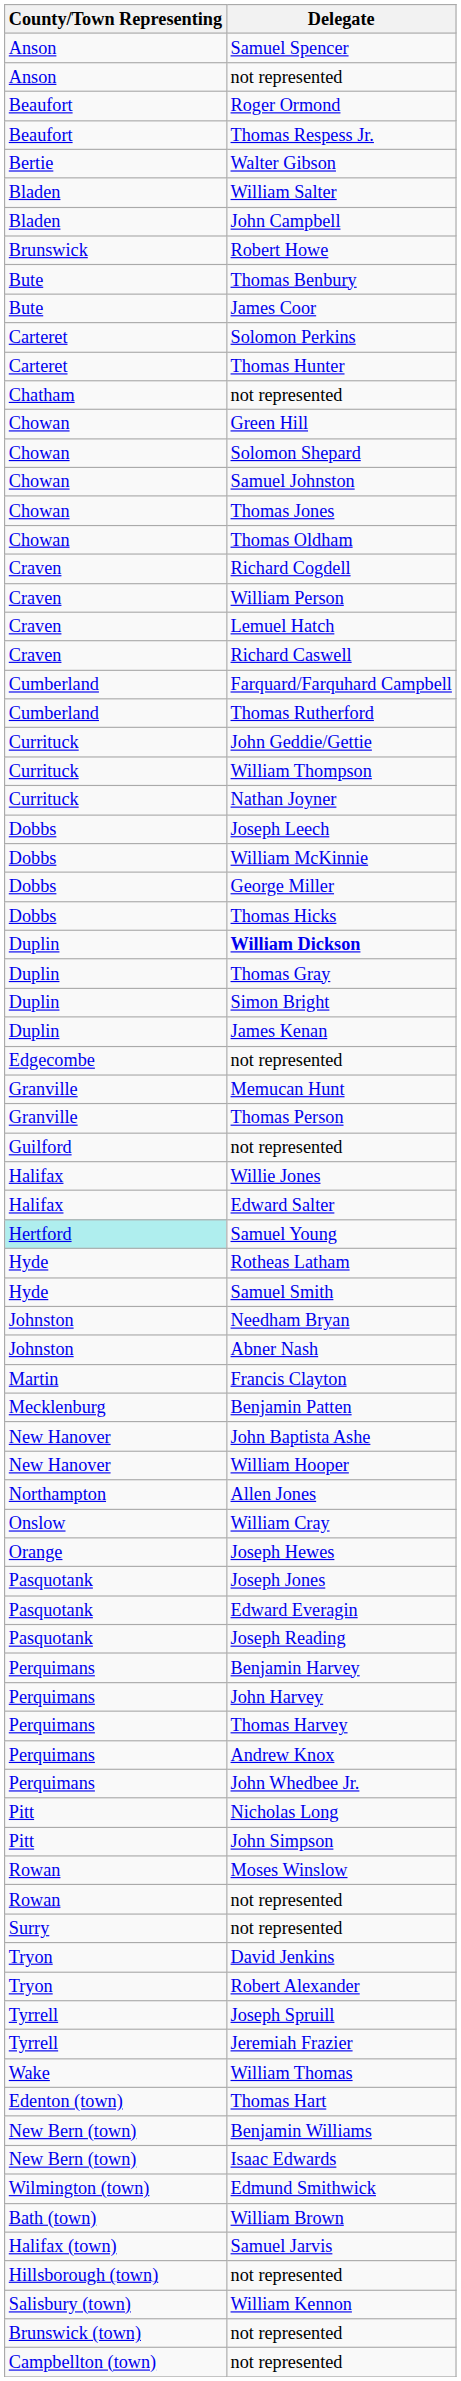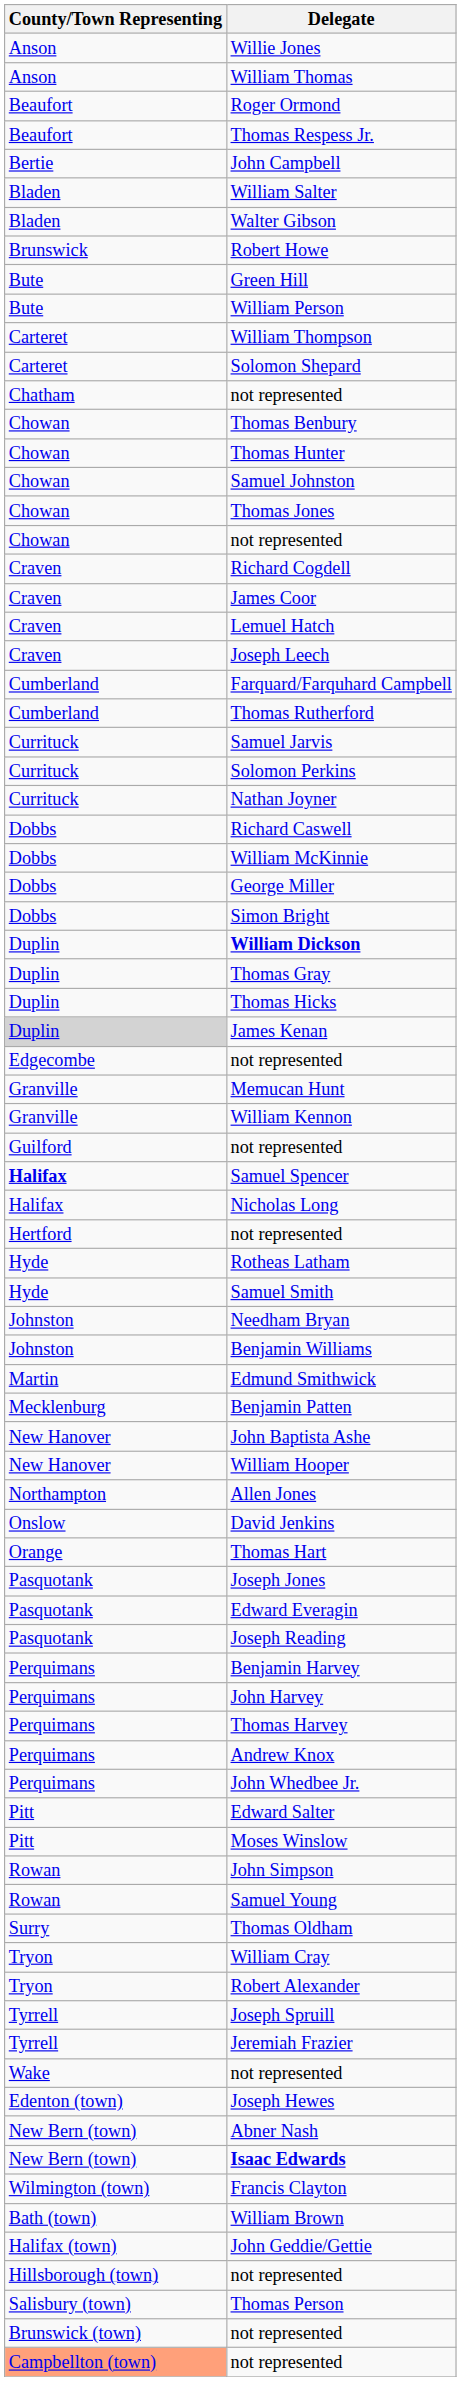row 2 | Delegate: Samuel Spencer -> Willie Jones
row 3 | Delegate: not represented -> William Thomas
row 6 | Delegate: Walter Gibson -> John Campbell
row 8 | Delegate: John Campbell -> Walter Gibson
row 10 | Delegate: Thomas Benbury -> Green Hill
row 11 | Delegate: James Coor -> William Person
row 12 | Delegate: Solomon Perkins -> William Thompson
row 13 | Delegate: Thomas Hunter -> Solomon Shepard
row 15 | Delegate: Green Hill -> Thomas Benbury
row 16 | Delegate: Solomon Shepard -> Thomas Hunter
row 19 | Delegate: Thomas Oldham -> not represented
row 21 | Delegate: William Person -> James Coor
row 23 | Delegate: Richard Caswell -> Joseph Leech
row 26 | Delegate: John Geddie/Gettie -> Samuel Jarvis
row 27 | Delegate: William Thompson -> Solomon Perkins
row 29 | Delegate: Joseph Leech -> Richard Caswell
row 32 | Delegate: Thomas Hicks -> Simon Bright
row 35 | Delegate: Simon Bright -> Thomas Hicks
row 36 | County/Town Representing: no background -> lightgrey background
row 39 | Delegate: Thomas Person -> William Kennon
row 41 | County/Town Representing: normal -> bold
row 41 | Delegate: Willie Jones -> Samuel Spencer
row 42 | Delegate: Edward Salter -> Nicholas Long
row 43 | County/Town Representing: paleturquoise background -> no background
row 43 | Delegate: Samuel Young -> not represented
row 47 | Delegate: Abner Nash -> Benjamin Williams
row 48 | Delegate: Francis Clayton -> Edmund Smithwick
row 53 | Delegate: William Cray -> David Jenkins
row 54 | Delegate: Joseph Hewes -> Thomas Hart
row 63 | Delegate: Nicholas Long -> Edward Salter
row 64 | Delegate: John Simpson -> Moses Winslow
row 65 | Delegate: Moses Winslow -> John Simpson
row 66 | Delegate: not represented -> Samuel Young
row 67 | Delegate: not represented -> Thomas Oldham
row 68 | Delegate: David Jenkins -> William Cray
row 72 | Delegate: William Thomas -> not represented
row 73 | Delegate: Thomas Hart -> Joseph Hewes
row 74 | Delegate: Benjamin Williams -> Abner Nash
row 75 | Delegate: normal -> bold
row 76 | Delegate: Edmund Smithwick -> Francis Clayton
row 78 | Delegate: Samuel Jarvis -> John Geddie/Gettie
row 80 | Delegate: William Kennon -> Thomas Person
row 82 | County/Town Representing: no background -> lightsalmon background
